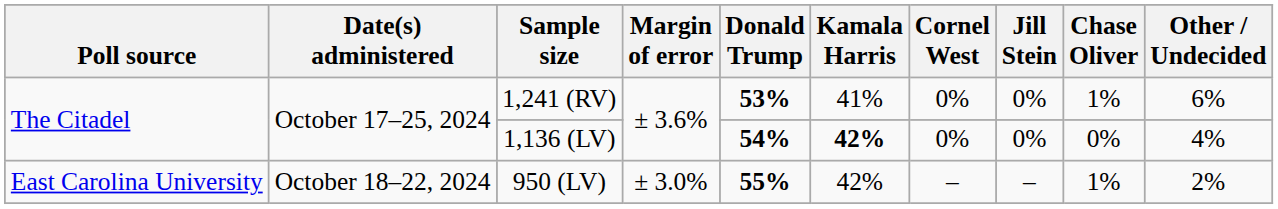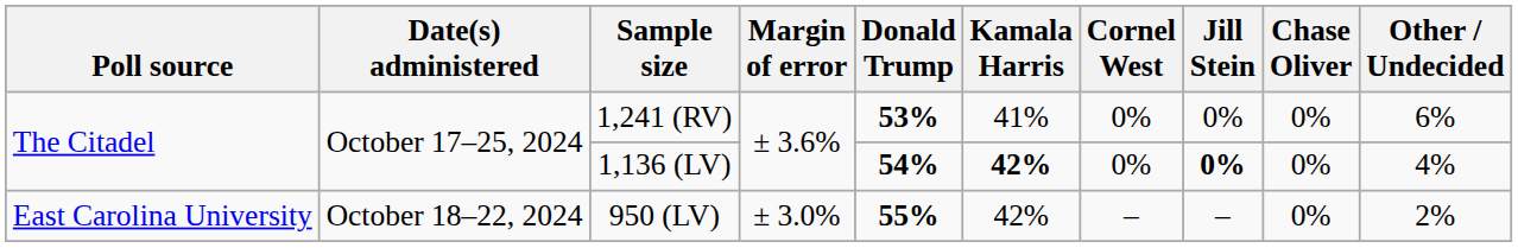1,241 (RV) | Chase Oliver: 1% -> 0%
1,136 (LV) | Jill Stein: normal -> bold
950 (LV) | Chase Oliver: 1% -> 0%
